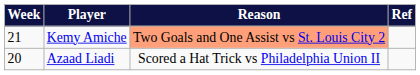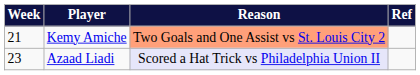Azaad Liadi | Week: 20 -> 23
Azaad Liadi | Reason: no background -> lavender background
